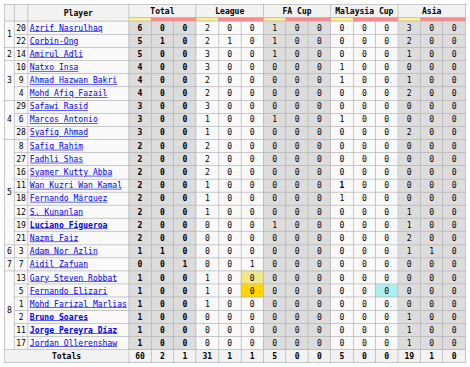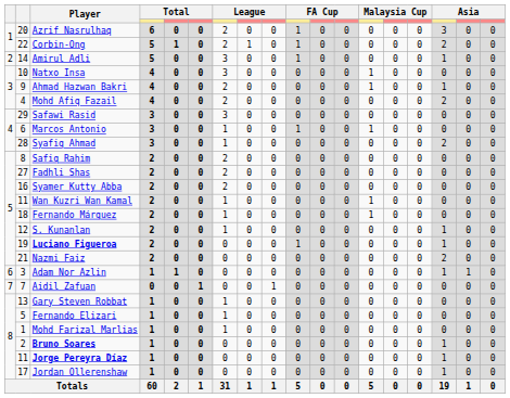Wan Kuzri Wan Kamal | column 13: bold -> normal
Gary Steven Robbat | column 9: khaki background -> no background
Fernando Elizari | column 9: gold background -> no background
Fernando Elizari | column 15: paleturquoise background -> no background
